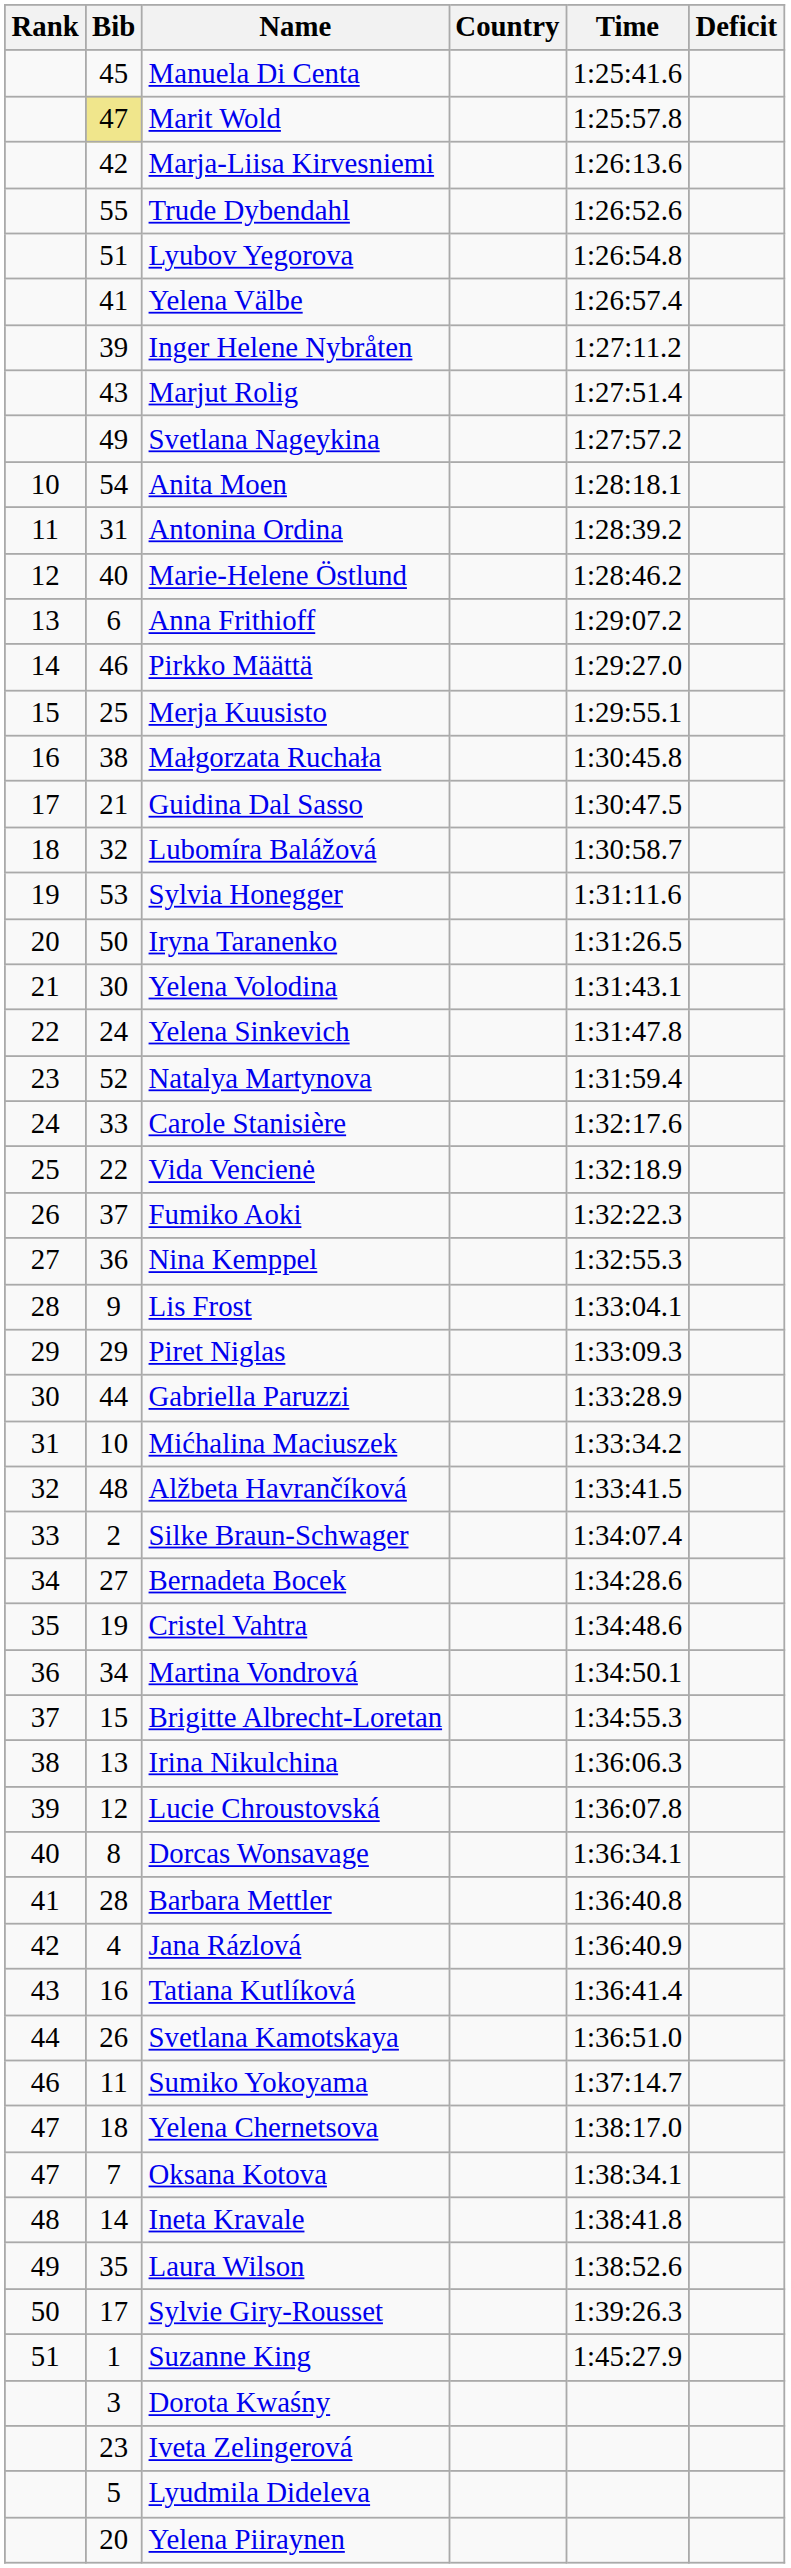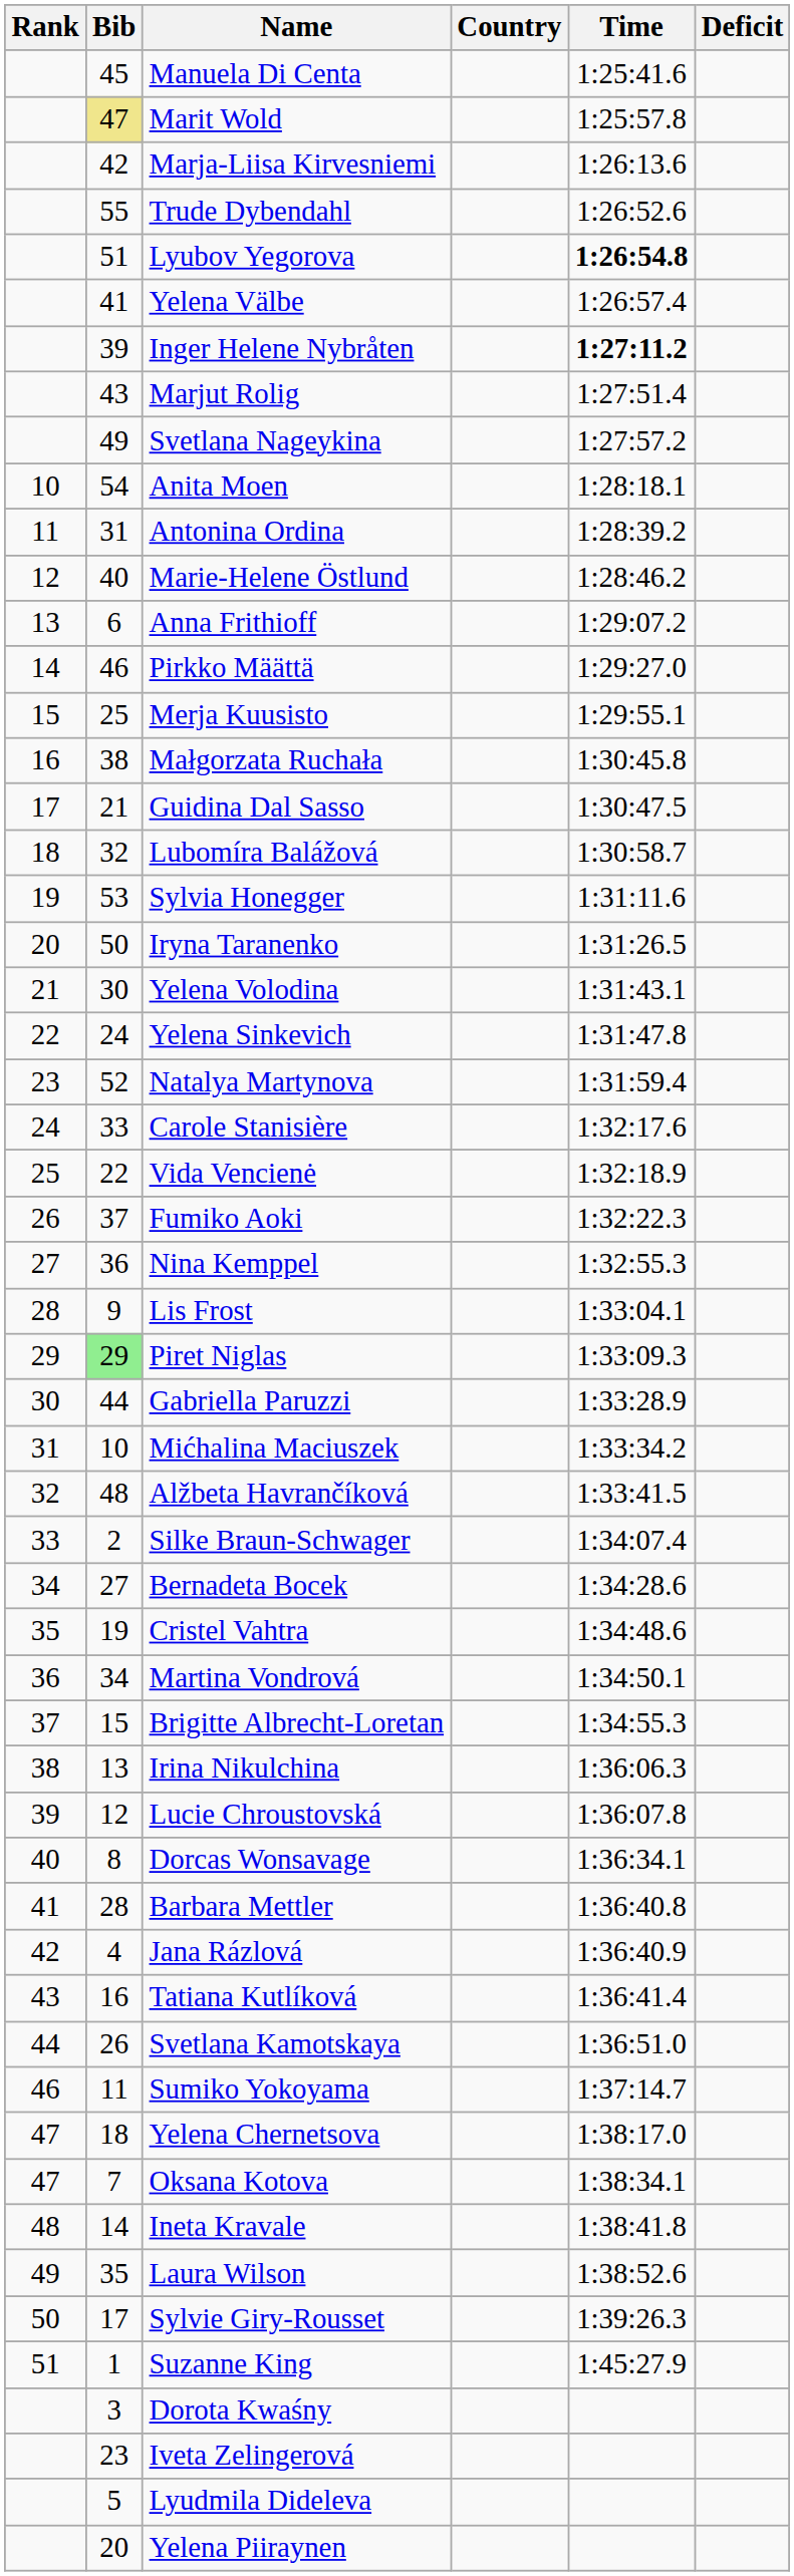Lyubov Yegorova | Time: normal -> bold
Inger Helene Nybråten | Time: normal -> bold
Piret Niglas | Bib: no background -> lightgreen background
